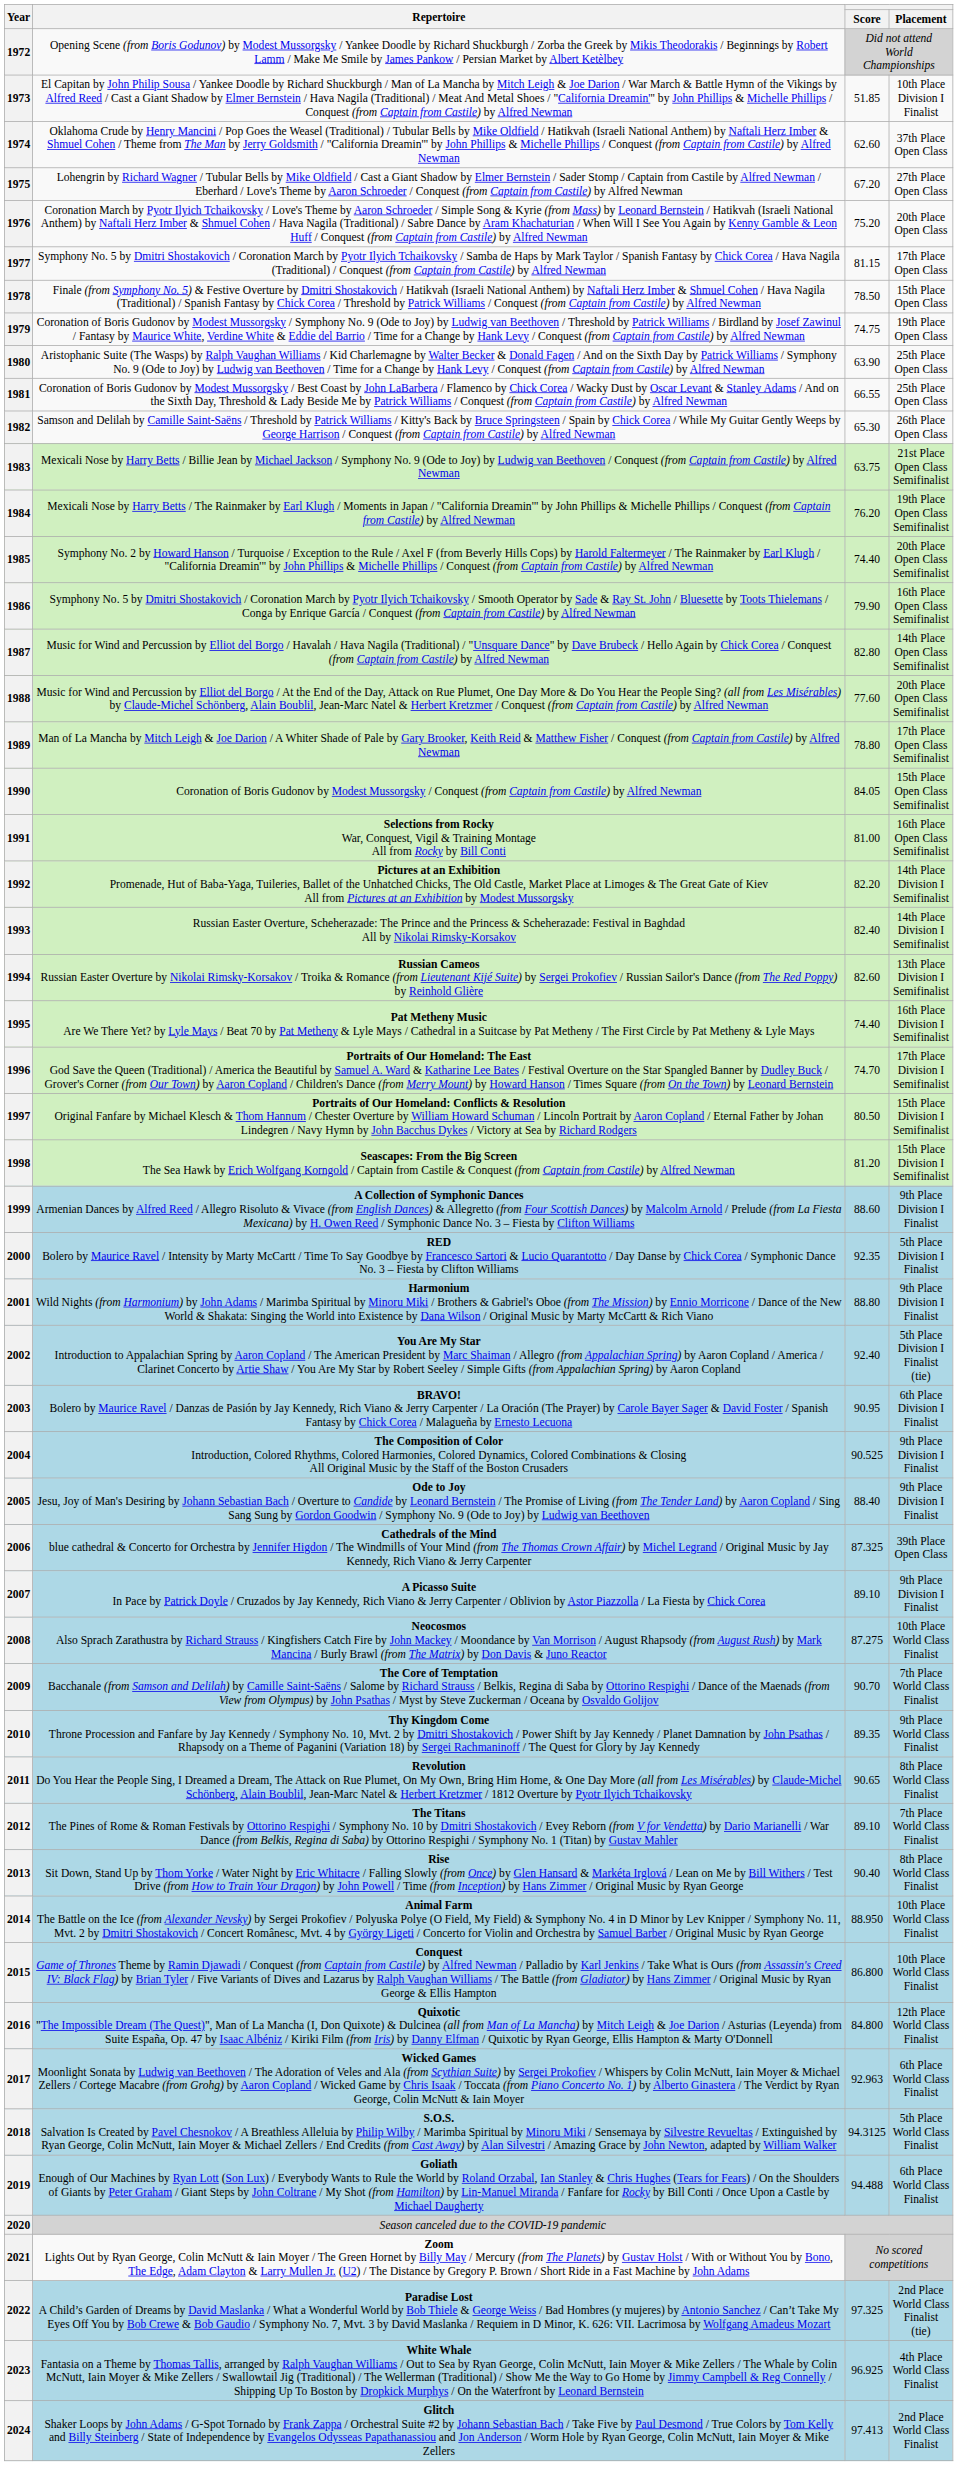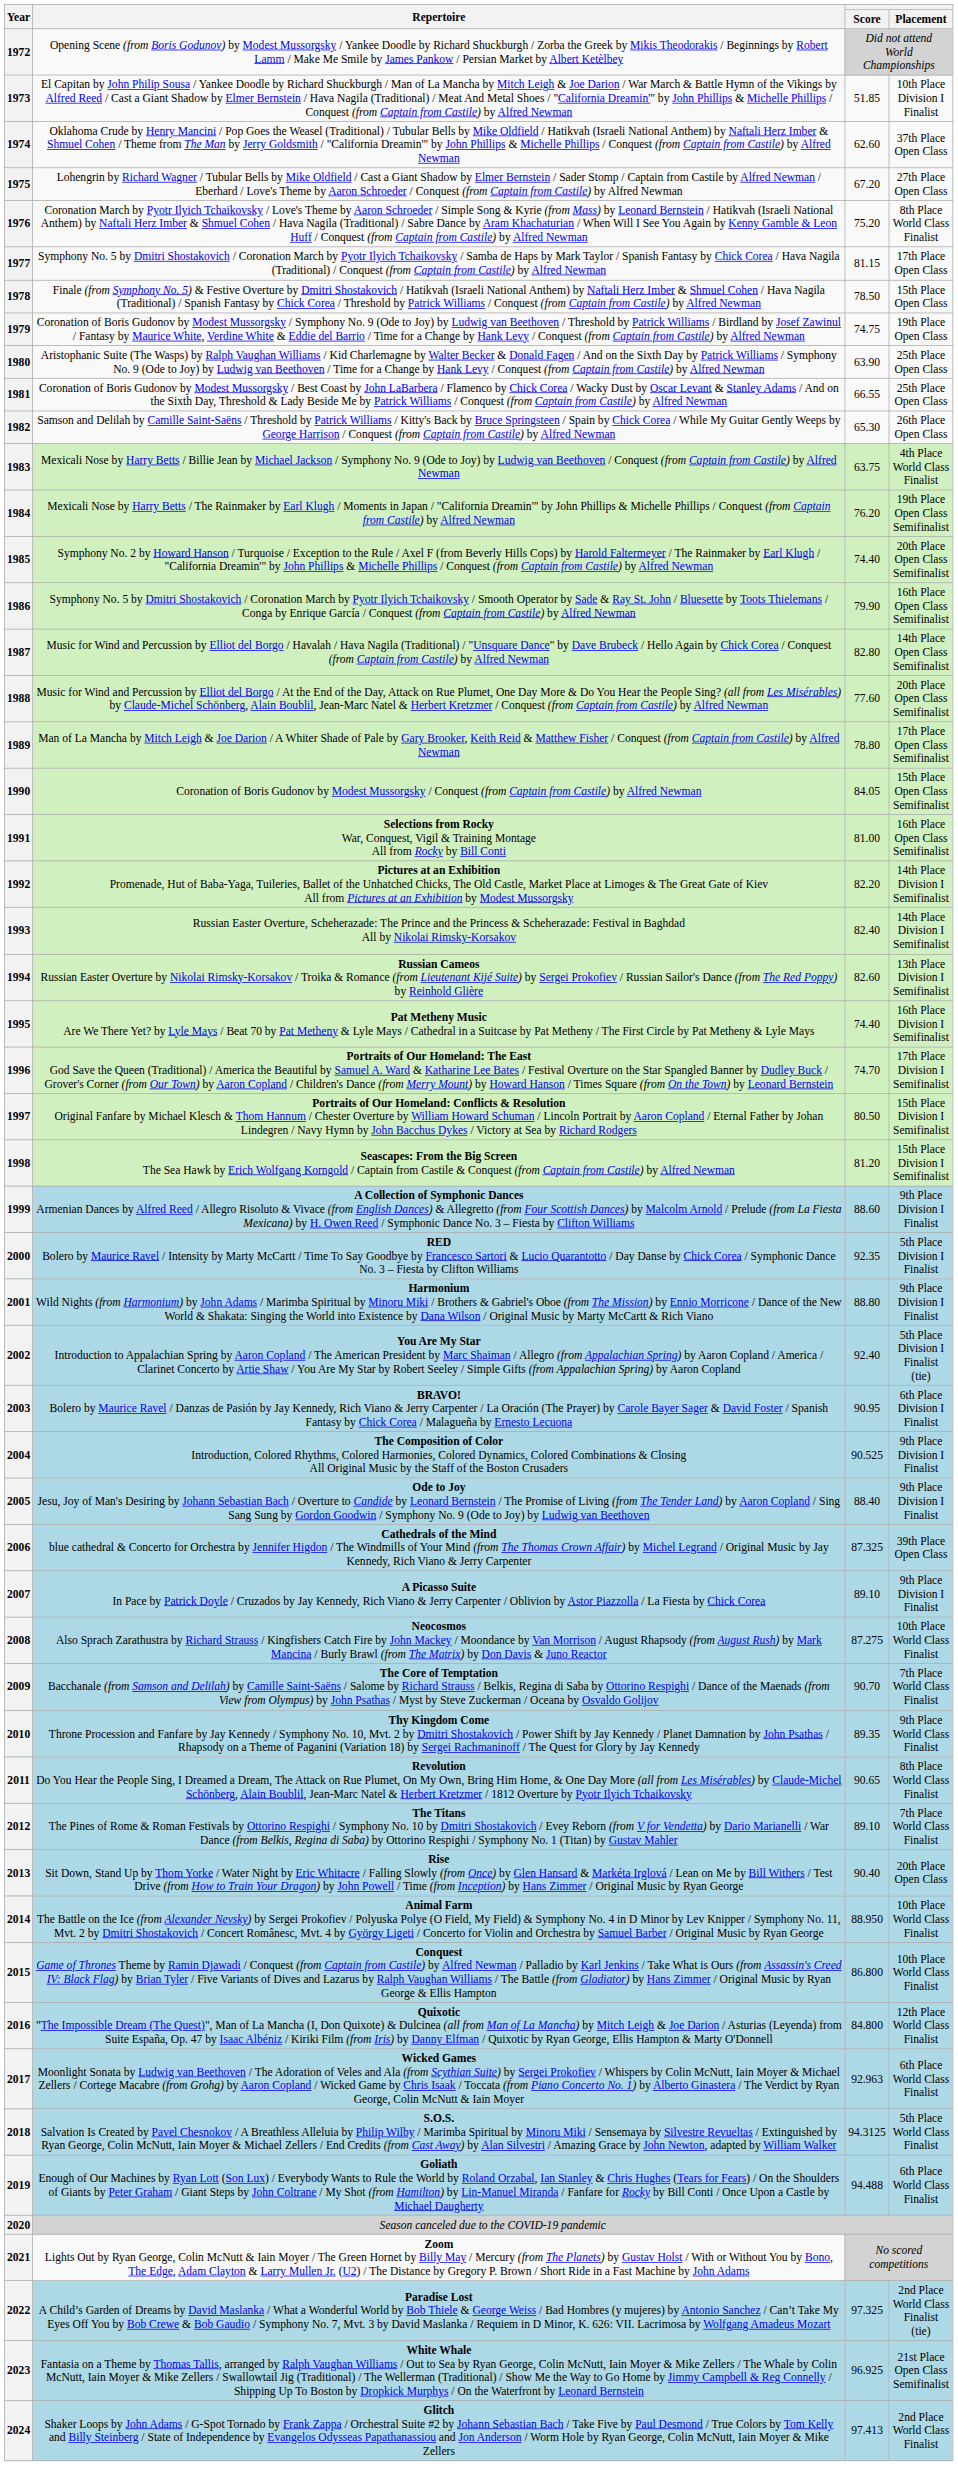1976 | Placement: 20th Place Open Class -> 8th Place World Class Finalist
1983 | Placement: 21st Place Open Class Semifinalist -> 4th Place World Class Finalist
2013 | Placement: 8th Place World Class Finalist -> 20th Place Open Class
2023 | Placement: 4th Place World Class Finalist -> 21st Place Open Class Semifinalist
